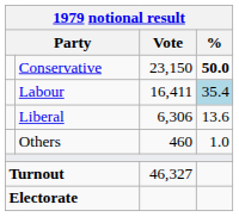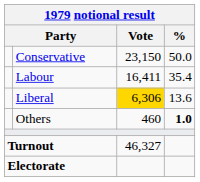Conservative | %: bold -> normal
Labour | %: lightblue background -> no background
Liberal | Vote: no background -> gold background
Others | %: normal -> bold
